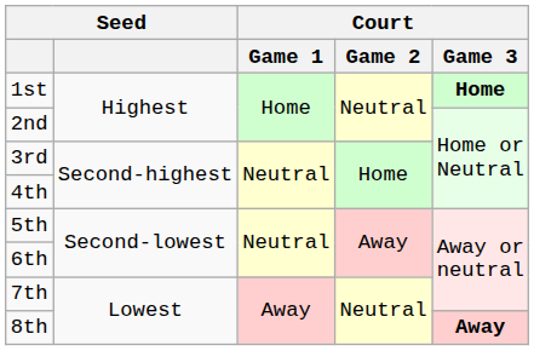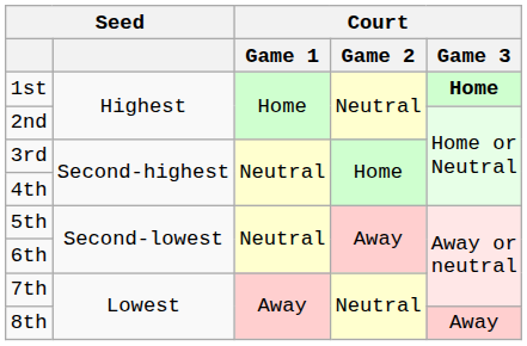8th | Court / Game 3: bold -> normal
